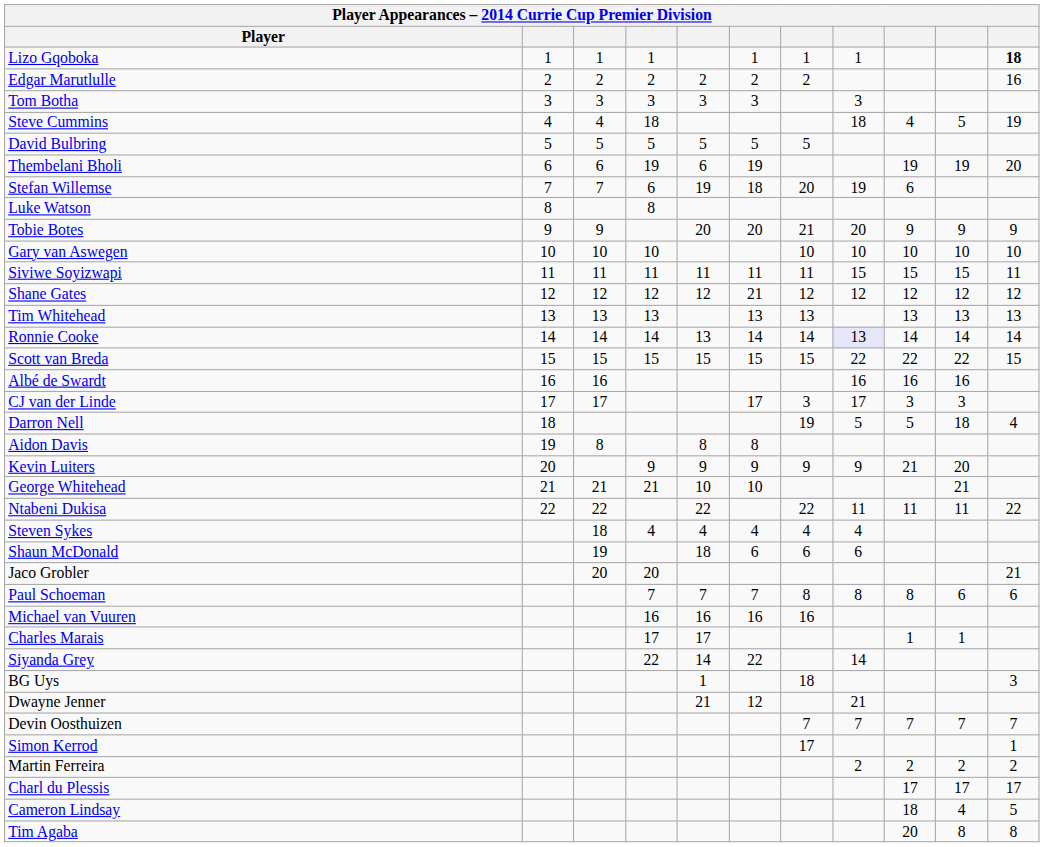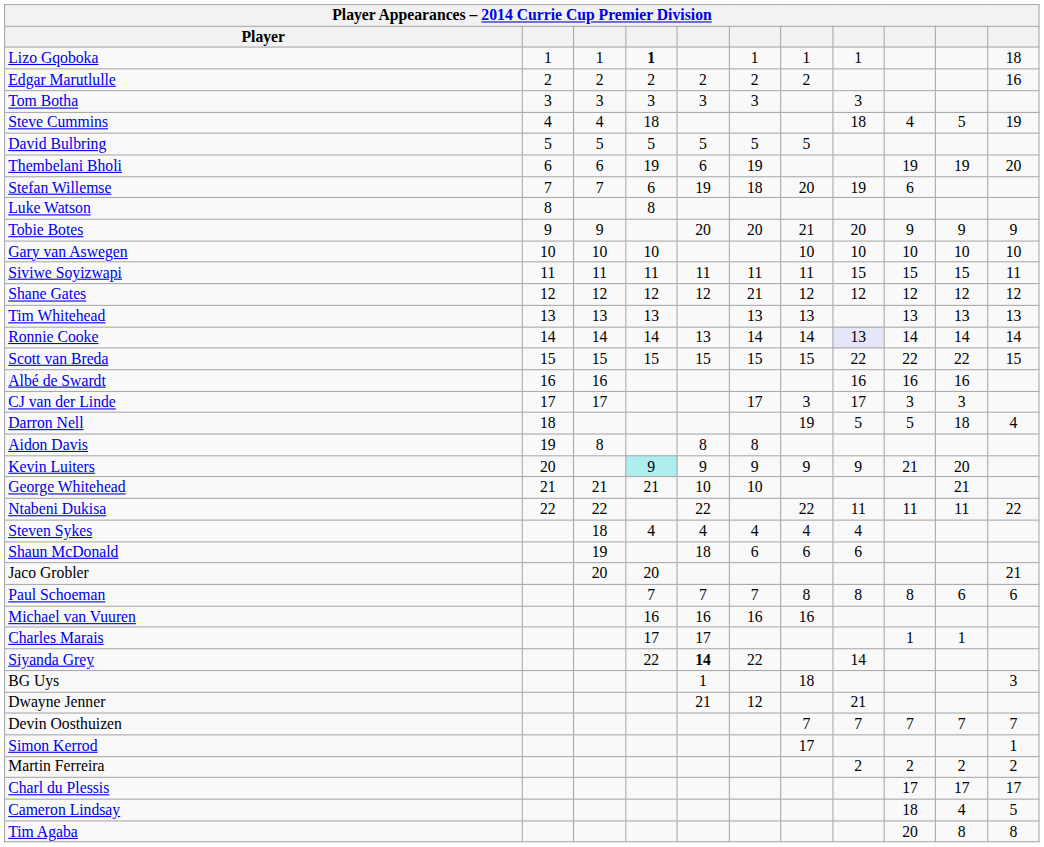Lizo Gqoboka | column 4: normal -> bold
Lizo Gqoboka | column 11: bold -> normal
Kevin Luiters | column 4: no background -> paleturquoise background
Siyanda Grey | column 5: normal -> bold
